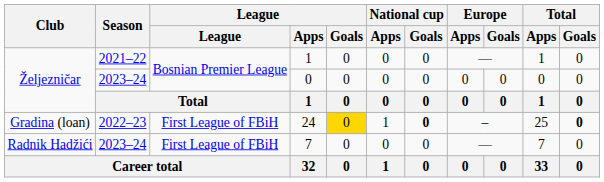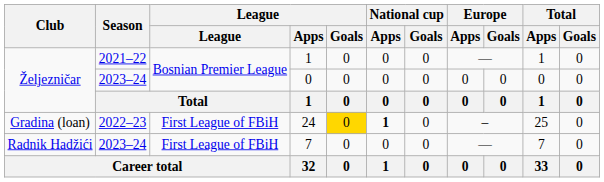24 | National cup / Apps: normal -> bold
24 | National cup / Goals: bold -> normal
24 | Total / Goals: bold -> normal
